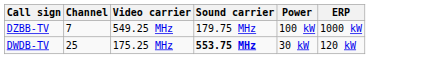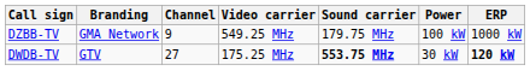+ column: Branding | GMA Network | GTV
DZBB-TV | Channel: 7 -> 9
DWDB-TV | Channel: 25 -> 27
DWDB-TV | ERP: normal -> bold
